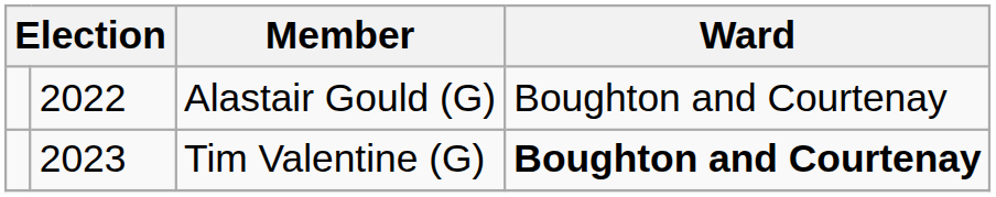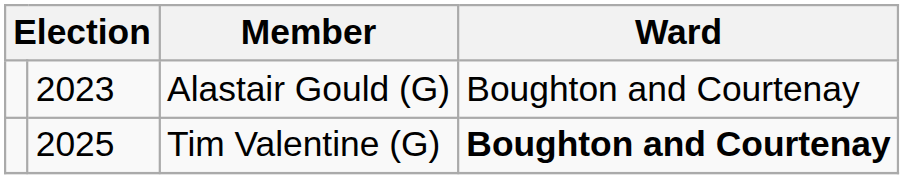Alastair Gould (G) | column 2: 2022 -> 2023
Tim Valentine (G) | column 2: 2023 -> 2025
